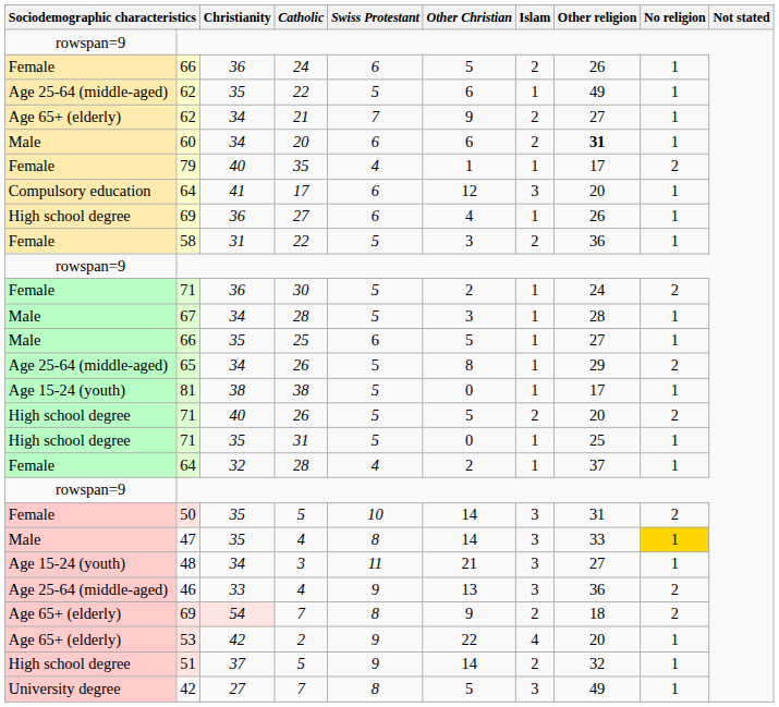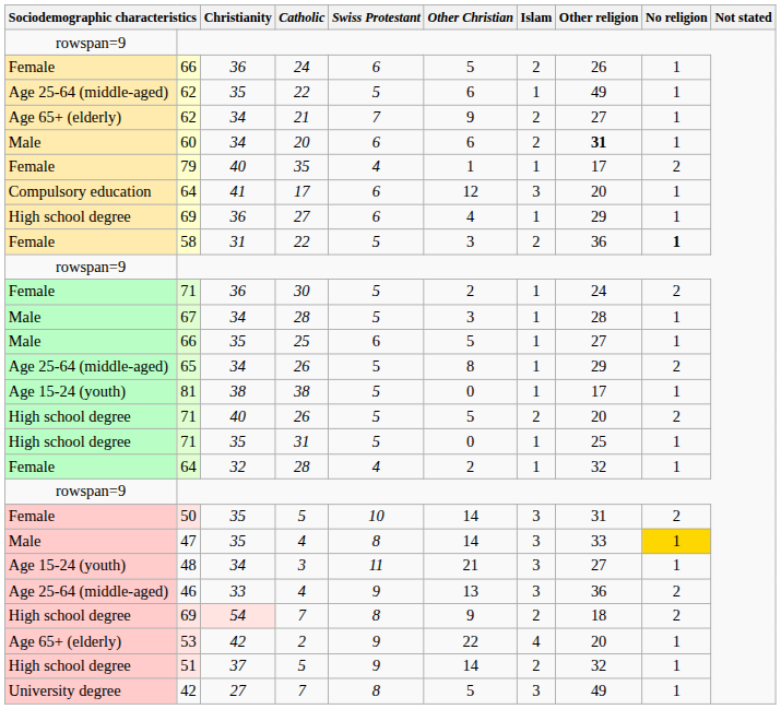69 / 27 | Other religion: 26 -> 29
58 | No religion: normal -> bold
64 / 28 | Other religion: 37 -> 32
69 / 7 | column 1: Age 65+ (elderly) -> High school degree
